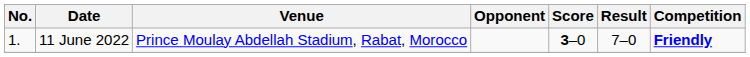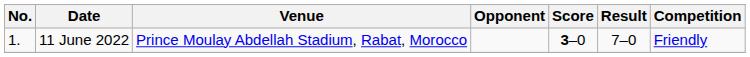11 June 2022 | Competition: bold -> normal
